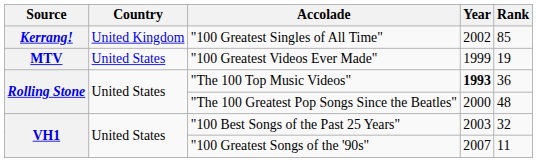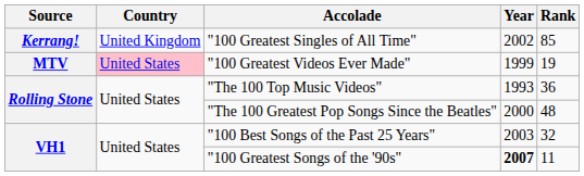"100 Greatest Videos Ever Made" | Country: no background -> pink background
"The 100 Top Music Videos" | Year: bold -> normal
"100 Greatest Songs of the '90s" | Year: normal -> bold
